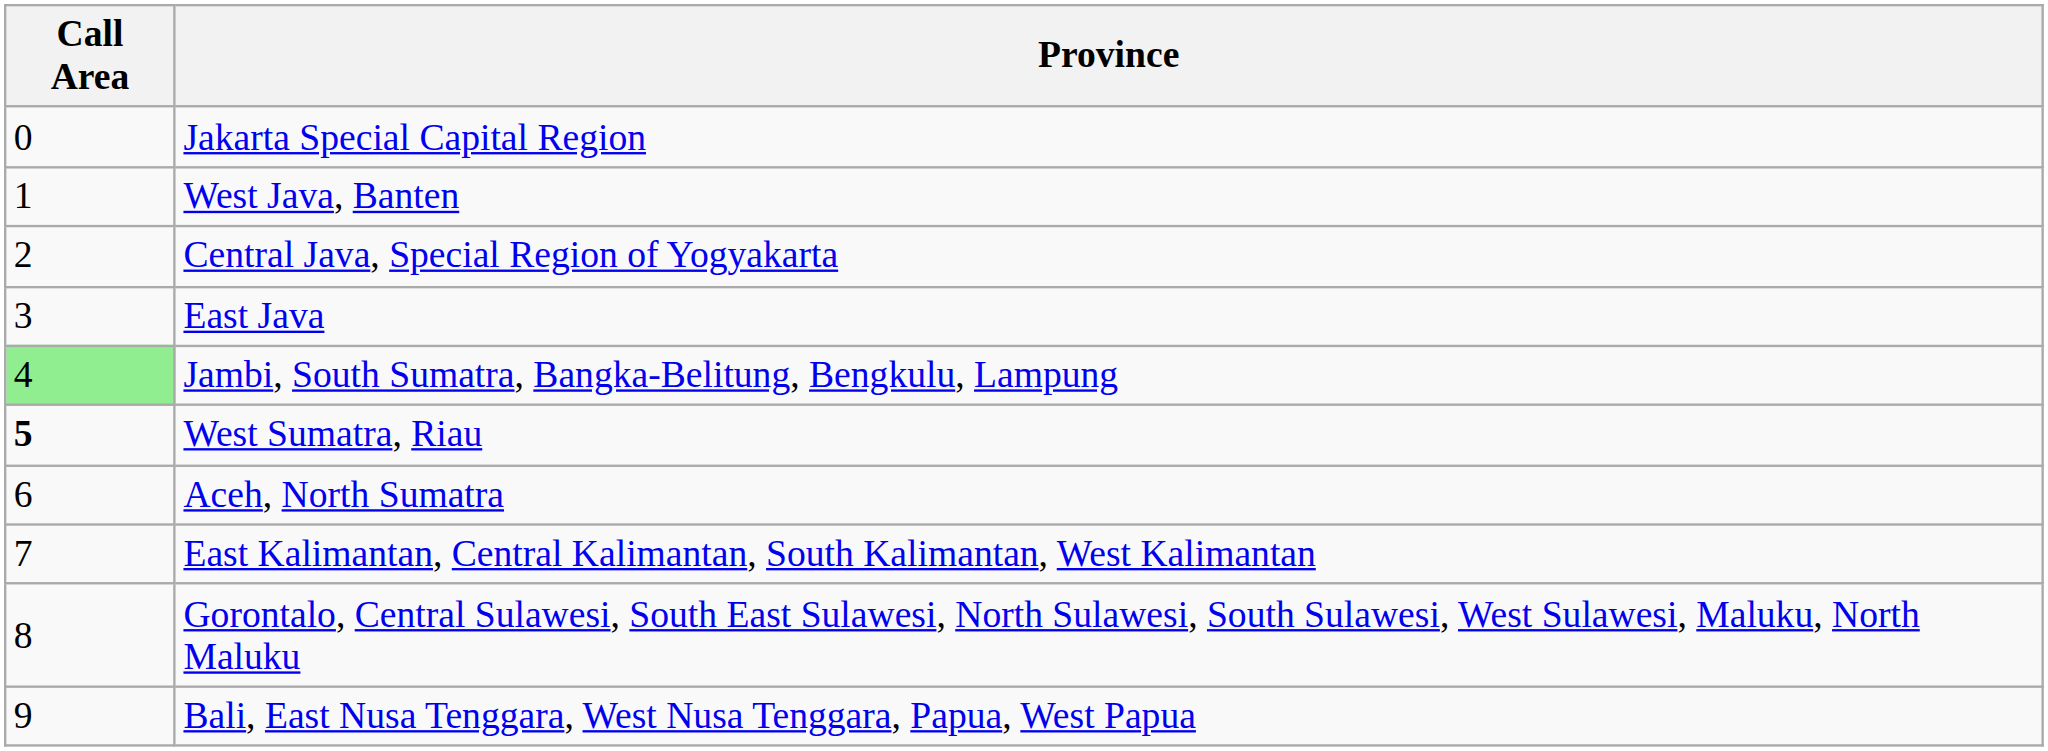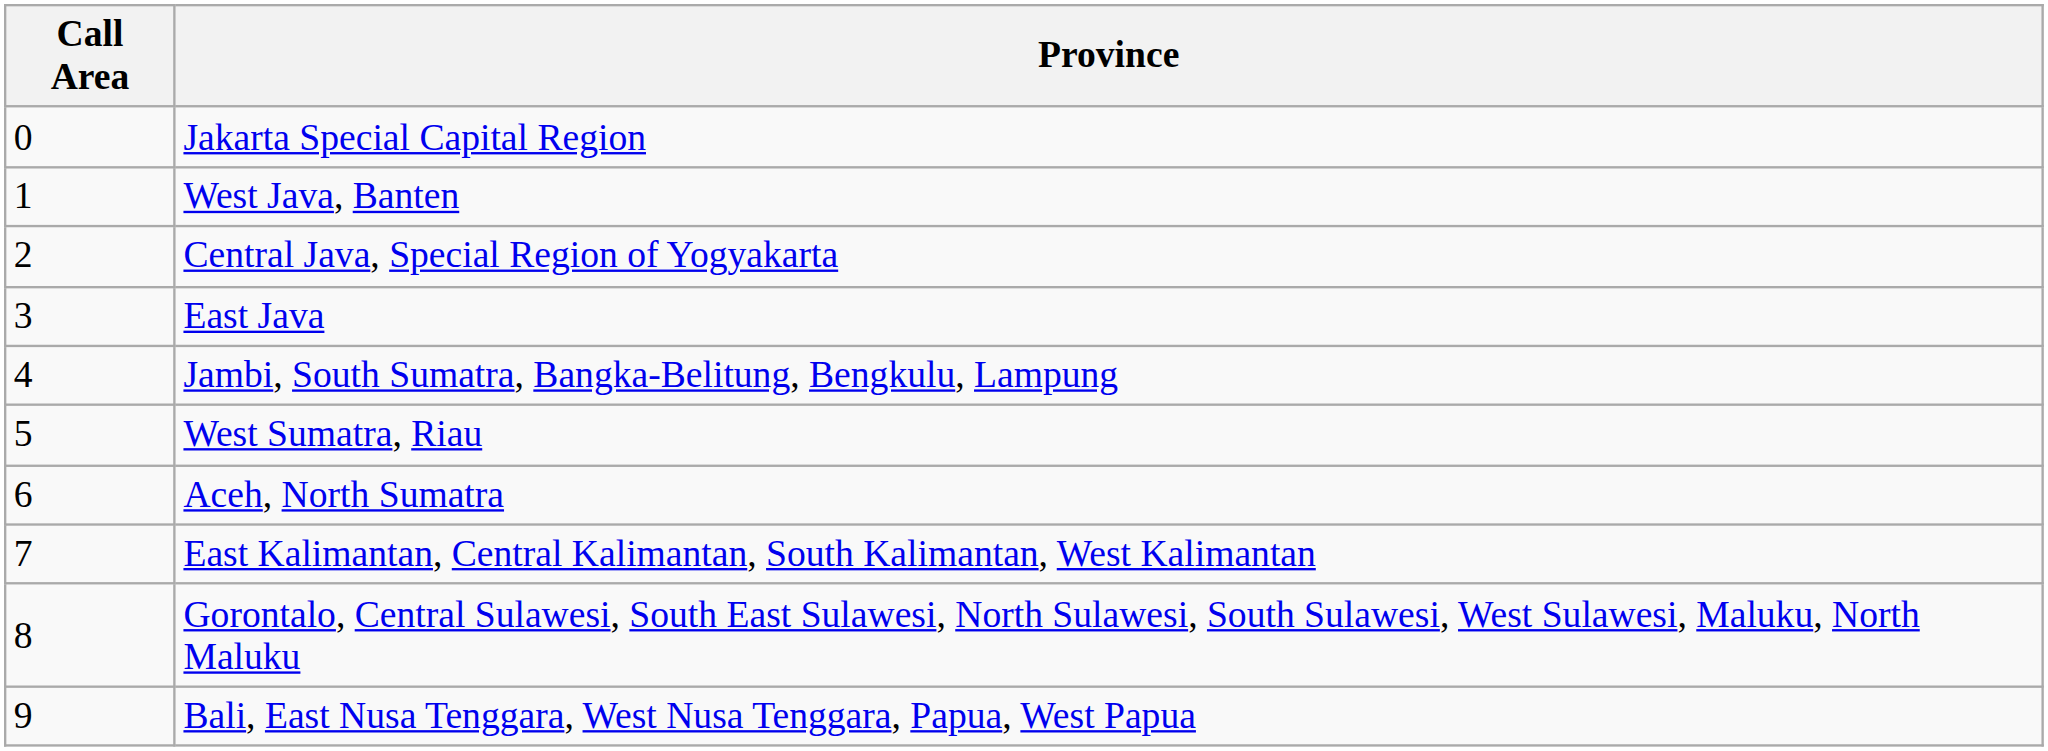Jambi, South Sumatra, Bangka-Belitung, Bengkulu, Lampung | Call Area: lightgreen background -> no background
West Sumatra, Riau | Call Area: bold -> normal
